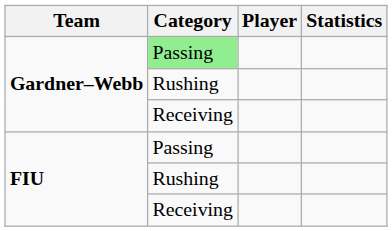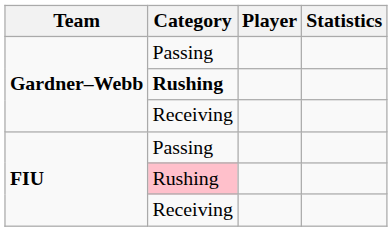Gardner–Webb / Passing | Category: lightgreen background -> no background
Gardner–Webb / Rushing | Category: normal -> bold
FIU / Rushing | Category: no background -> pink background
